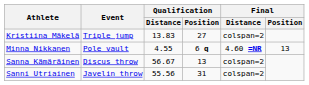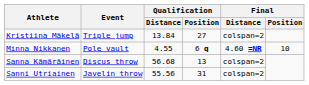Kristiina Mäkelä | Qualification / Distance: 13.83 -> 13.84
Minna Nikkanen | Final / Position: 13 -> 10
Sanna Kämäräinen | Qualification / Distance: 56.67 -> 56.68
